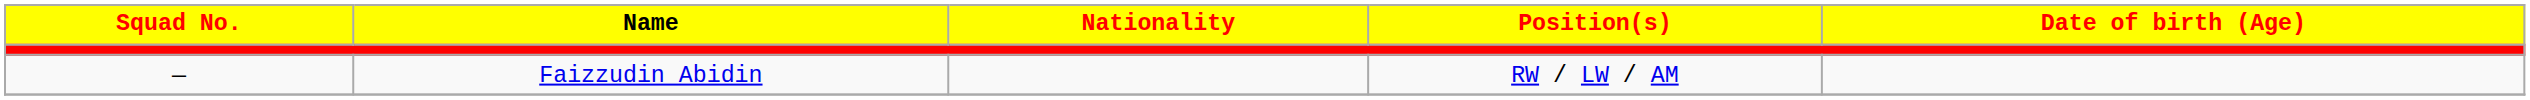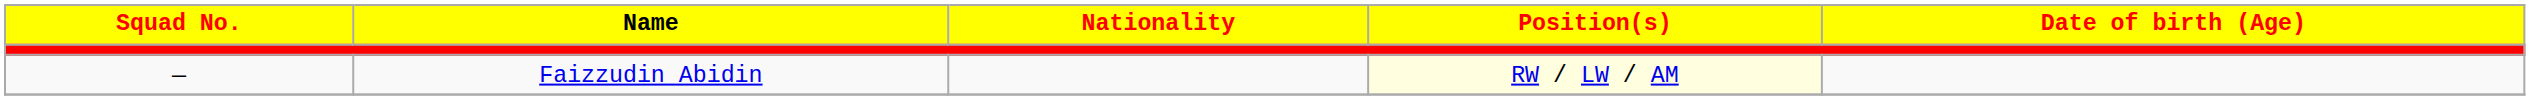Faizzudin Abidin | Position(s): no background -> lightyellow background
